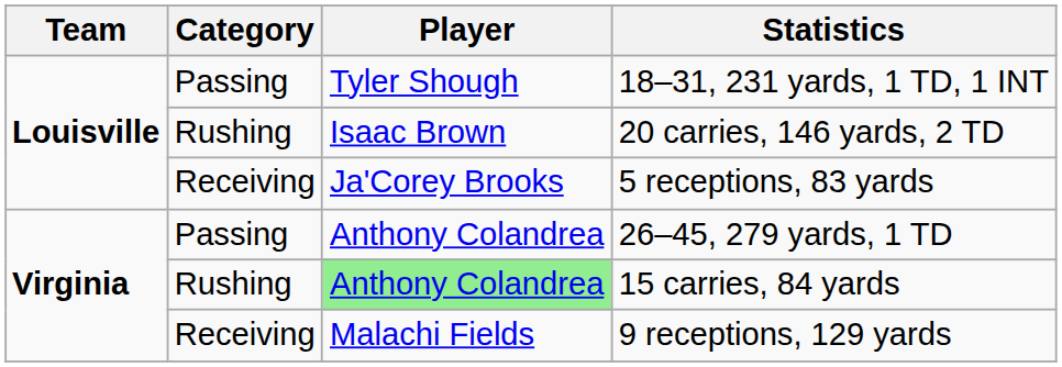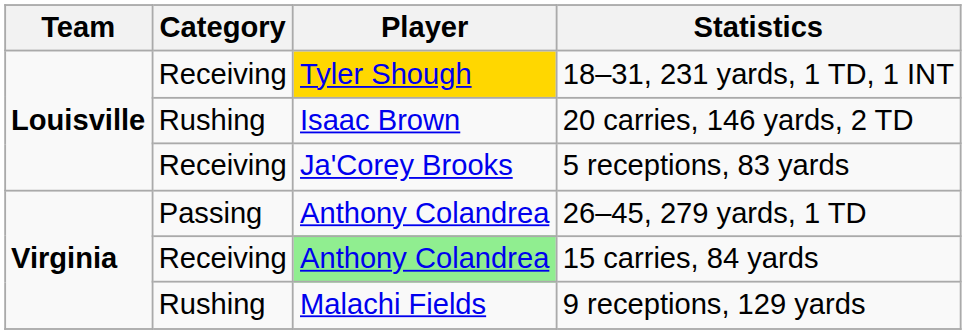18–31, 231 yards, 1 TD, 1 INT | Category: Passing -> Receiving
18–31, 231 yards, 1 TD, 1 INT | Player: no background -> gold background
15 carries, 84 yards | Category: Rushing -> Receiving
9 receptions, 129 yards | Category: Receiving -> Rushing
